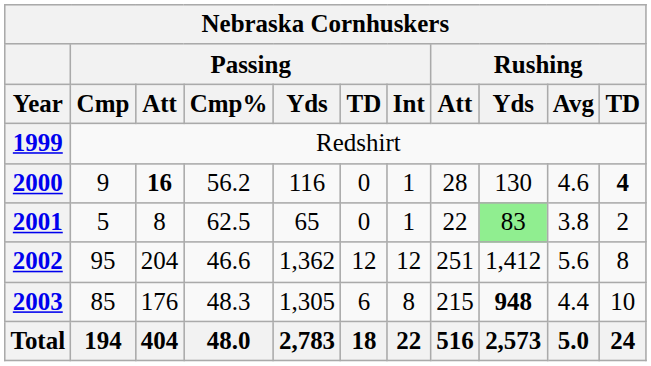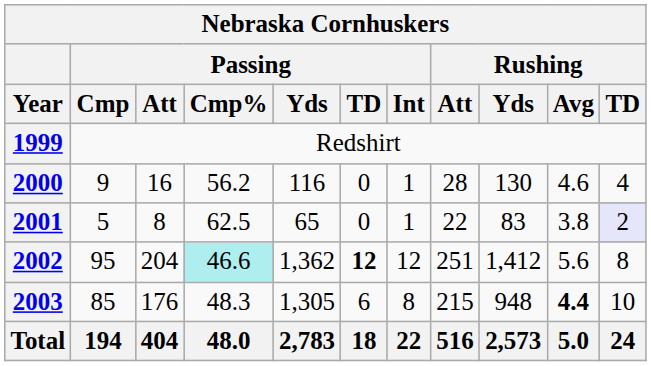2000 | Passing / Att: bold -> normal
2000 | Rushing / TD: bold -> normal
2001 | Rushing / Yds: lightgreen background -> no background
2001 | Rushing / TD: no background -> lavender background
2002 | Passing / Cmp%: no background -> paleturquoise background
2002 | Passing / TD: normal -> bold
2003 | Rushing / Yds: bold -> normal
2003 | Rushing / Avg: normal -> bold
